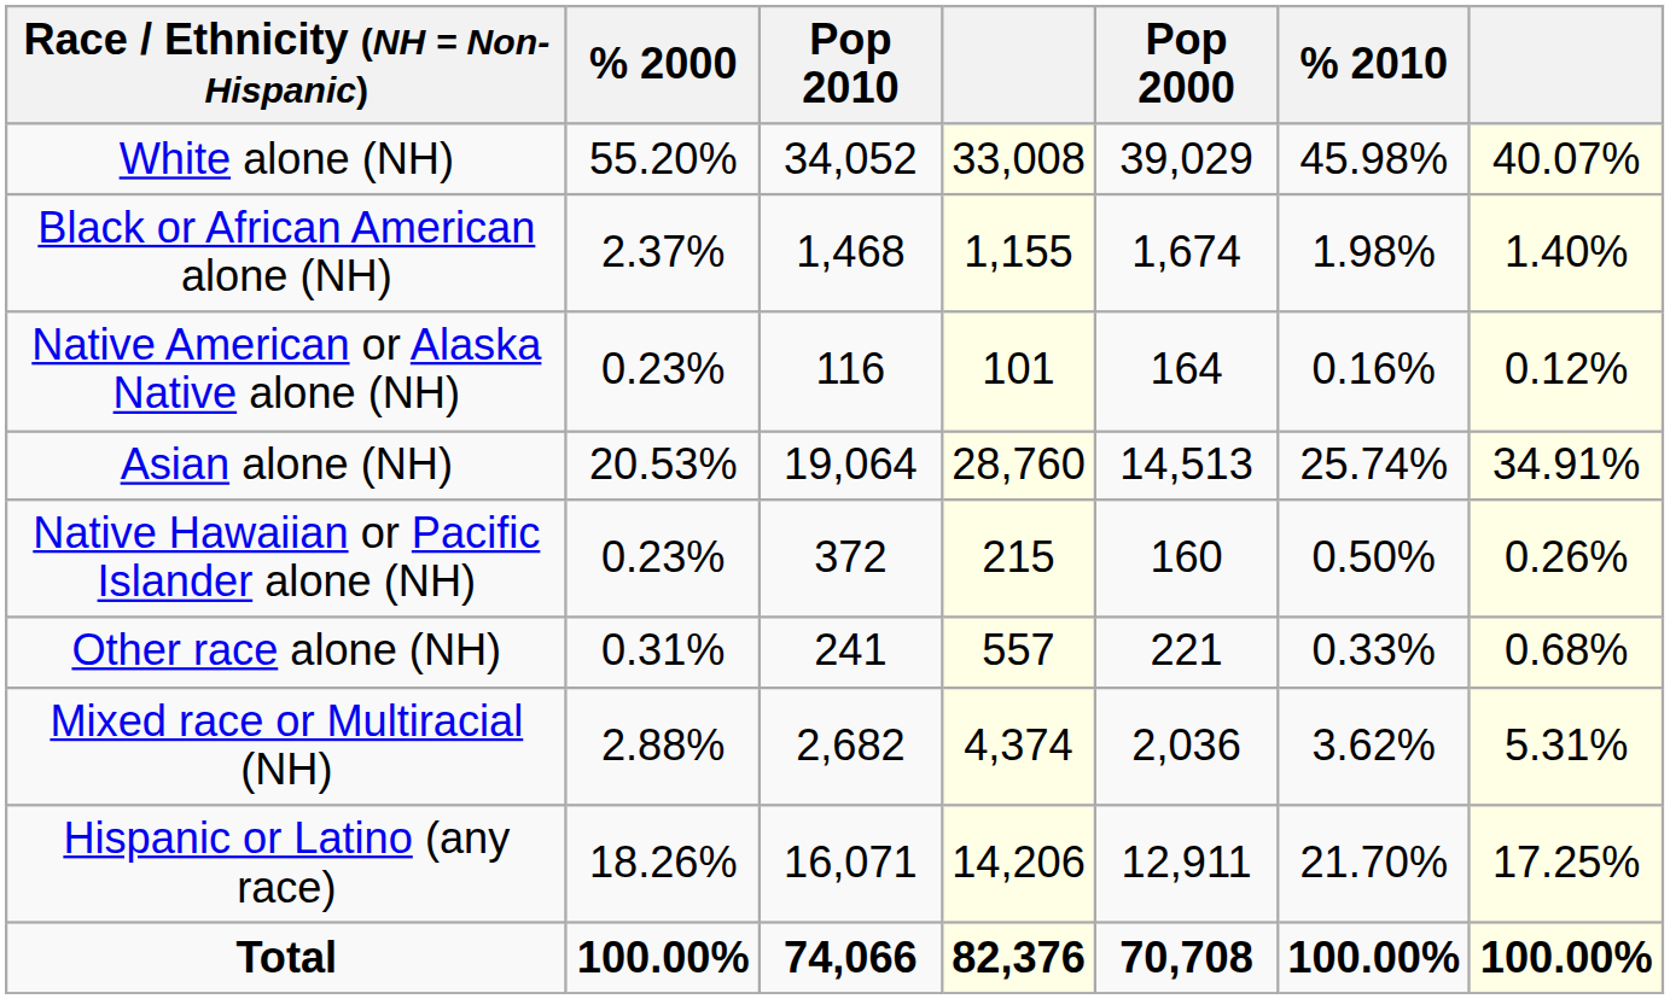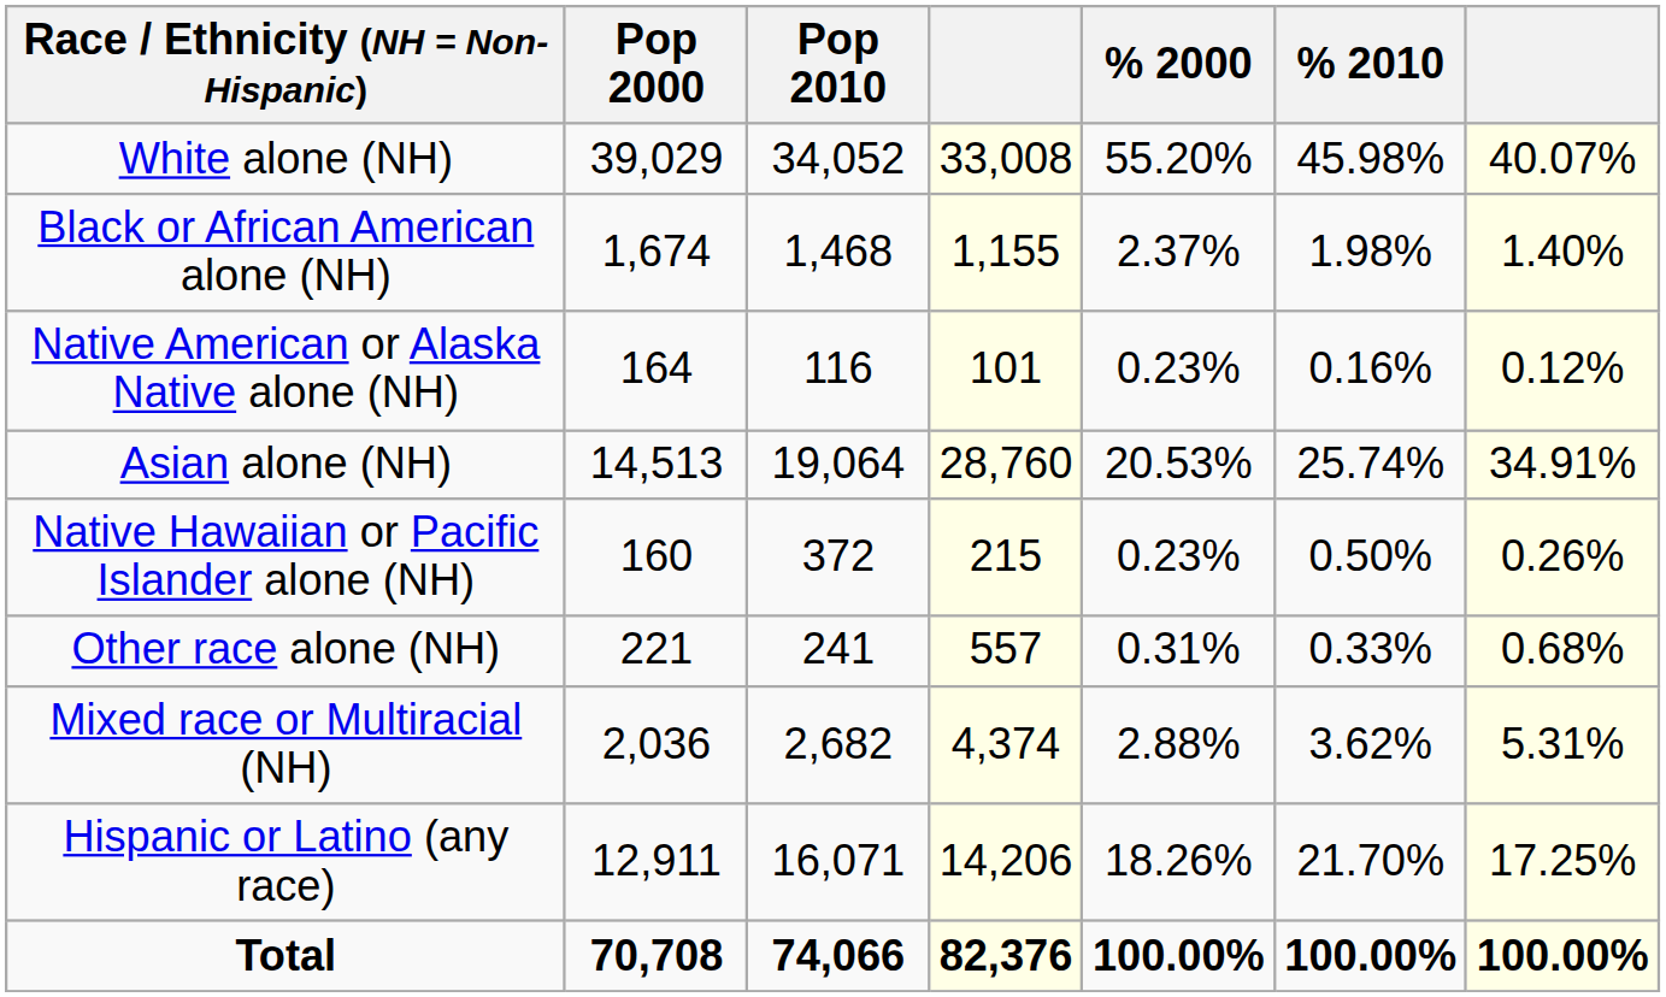columns swapped: Pop 2000 <-> % 2000
